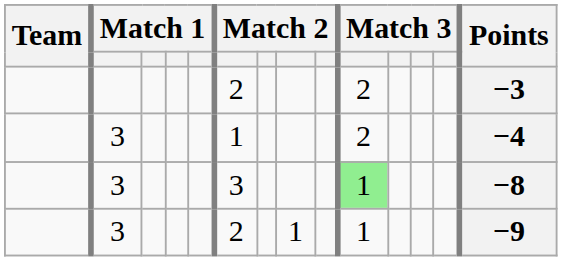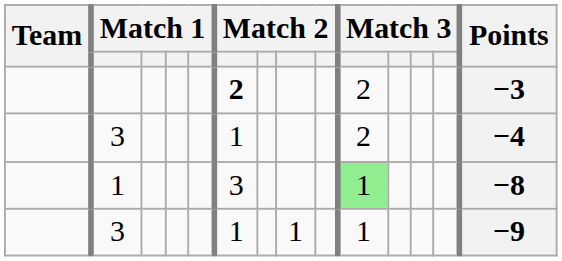row 3 | column 6: normal -> bold
row 5 | column 2: 3 -> 1
row 6 | column 6: 2 -> 1
